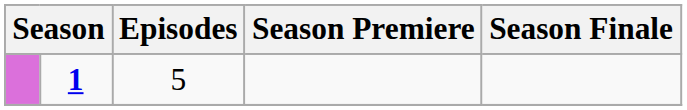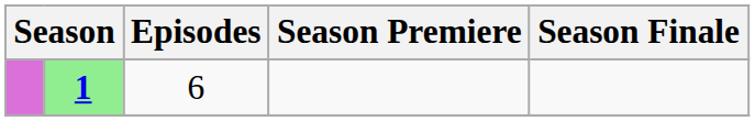row 2 | column 2: no background -> lightgreen background
row 2 | Episodes: 5 -> 6
